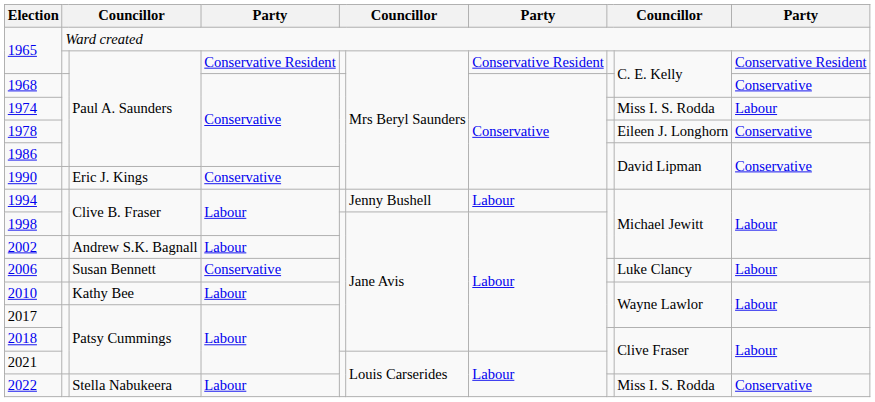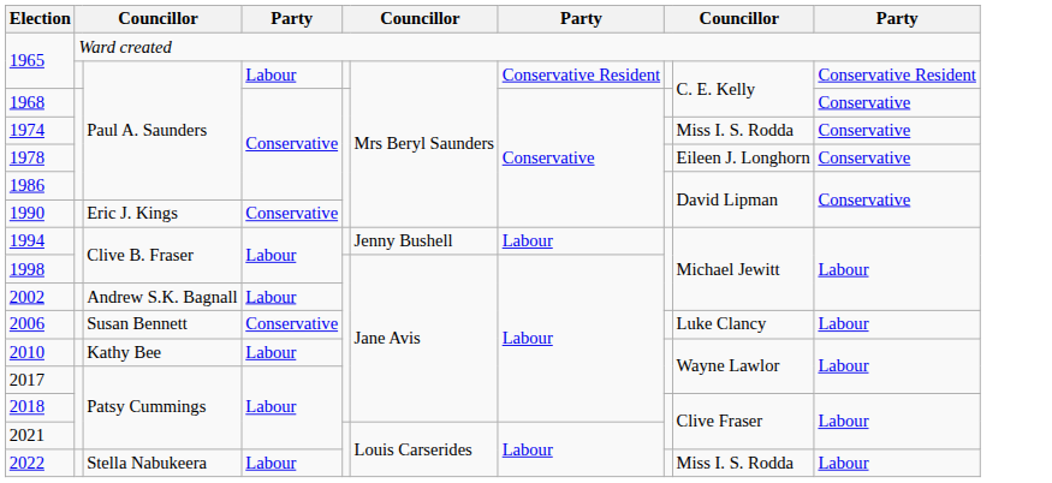1965 / Paul A. Saunders | column 4: Conservative Resident -> Labour
1974 | column 10: Labour -> Conservative
2022 | column 10: Conservative -> Labour
